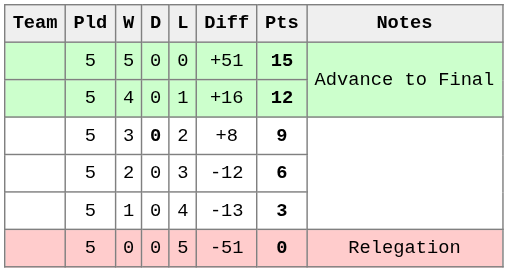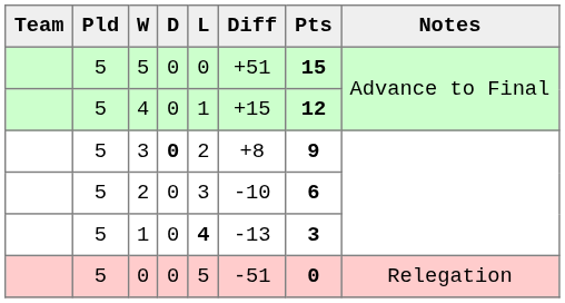row 3 | Diff: +16 -> +15
row 5 | Diff: -12 -> -10
row 6 | L: normal -> bold
